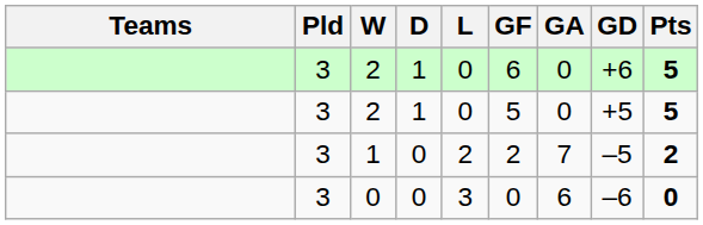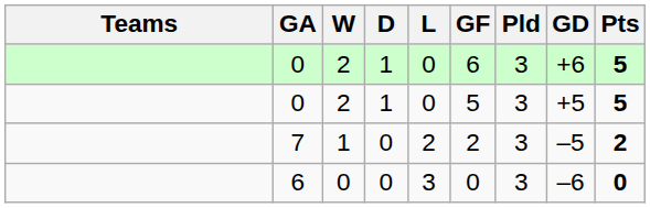columns swapped: Pld <-> GA
